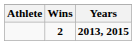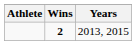row 2 | Years: bold -> normal
